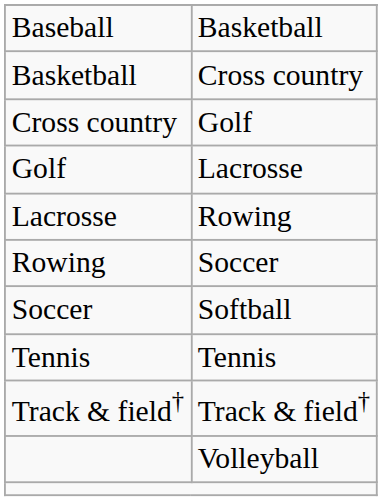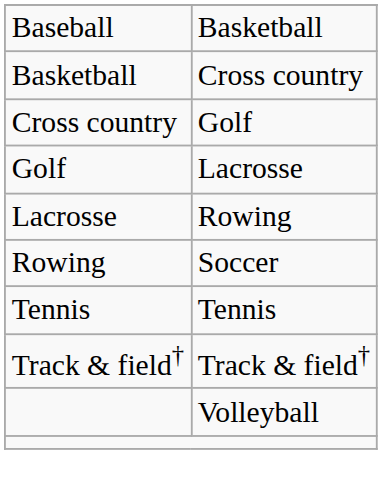- row: Soccer | Softball
